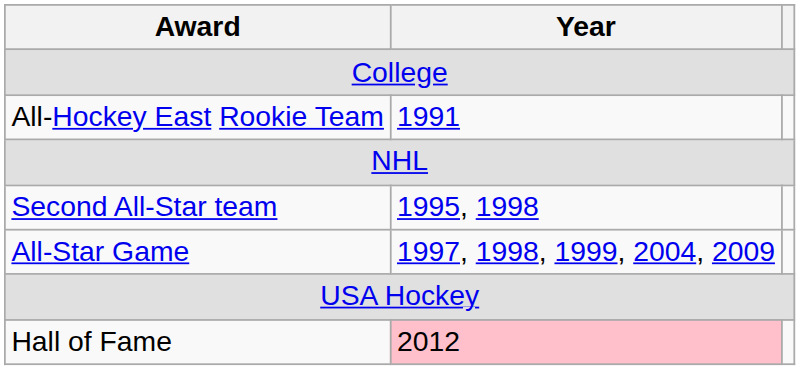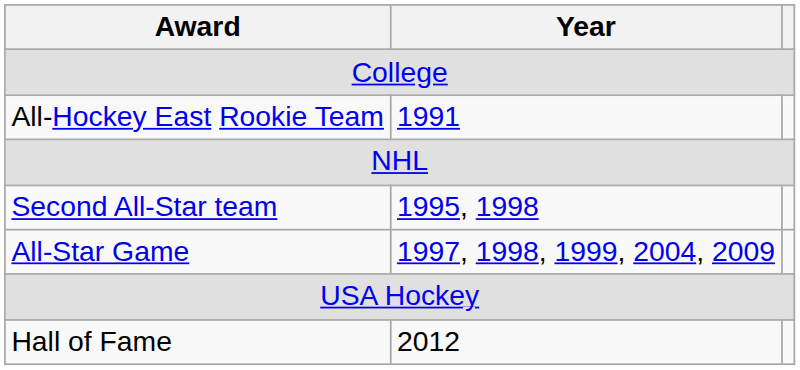Hall of Fame | Year: pink background -> no background
